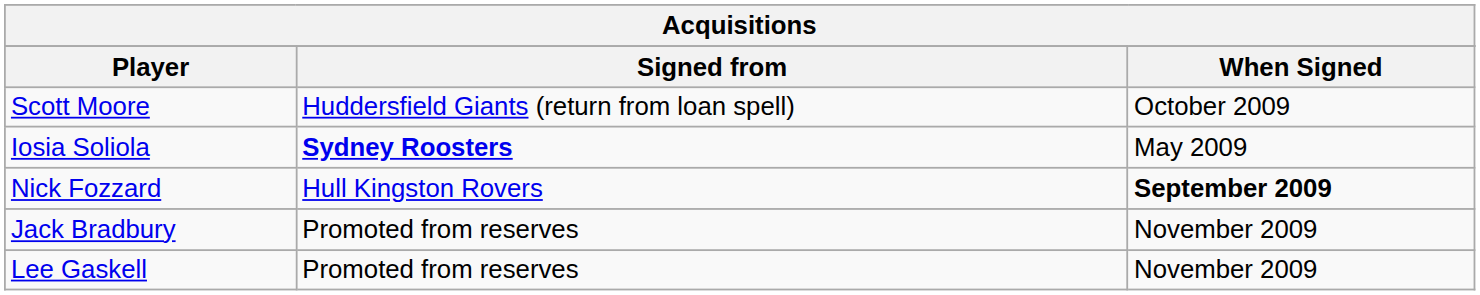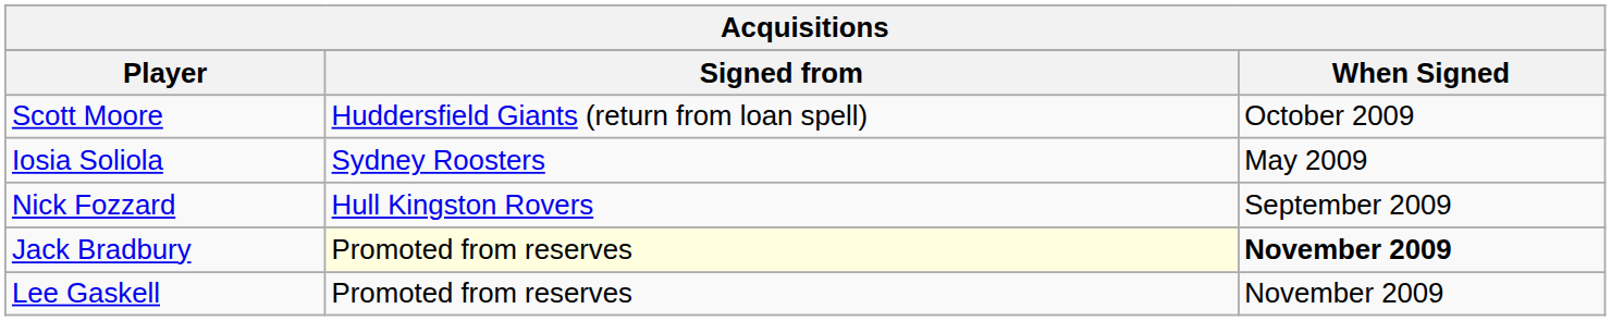Iosia Soliola | Signed from: bold -> normal
Nick Fozzard | When Signed: bold -> normal
Jack Bradbury | Signed from: no background -> lightyellow background
Jack Bradbury | When Signed: normal -> bold
